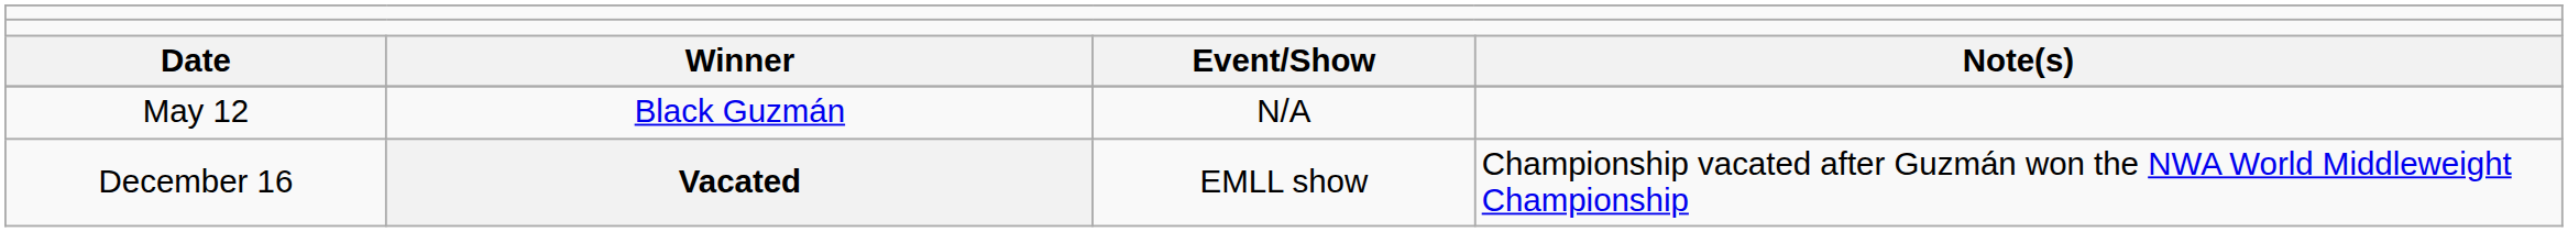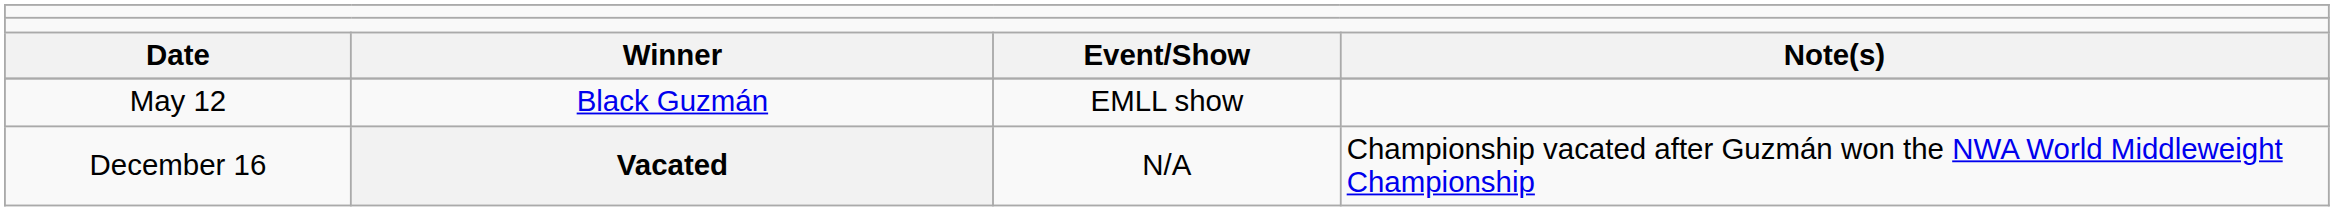May 12 | column 3: N/A -> EMLL show
December 16 | column 3: EMLL show -> N/A
